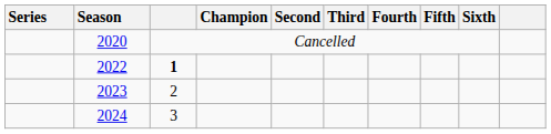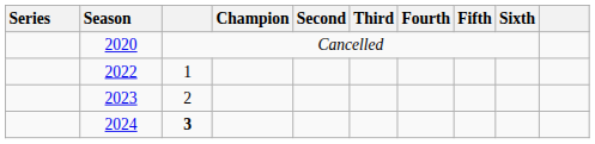2022 | column 3: bold -> normal
2024 | column 3: normal -> bold
